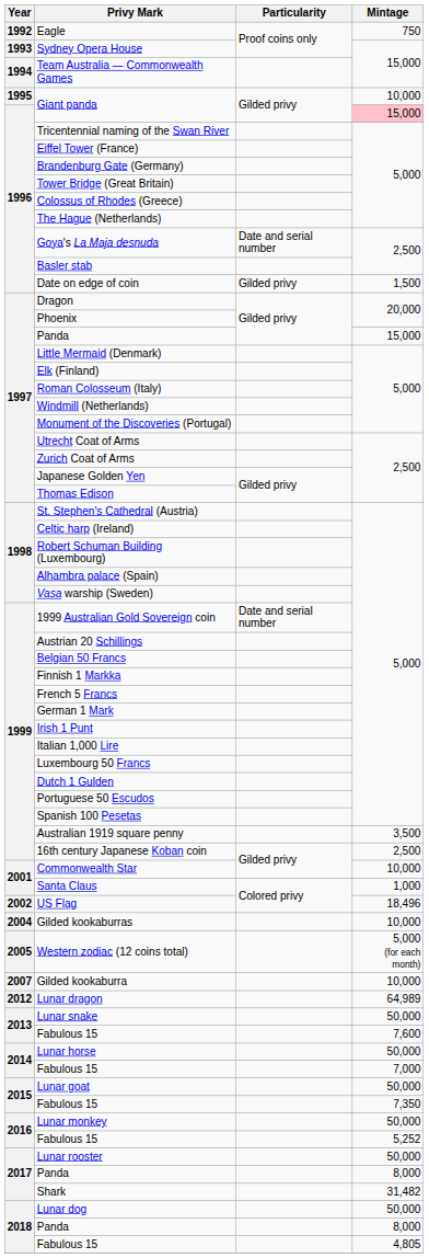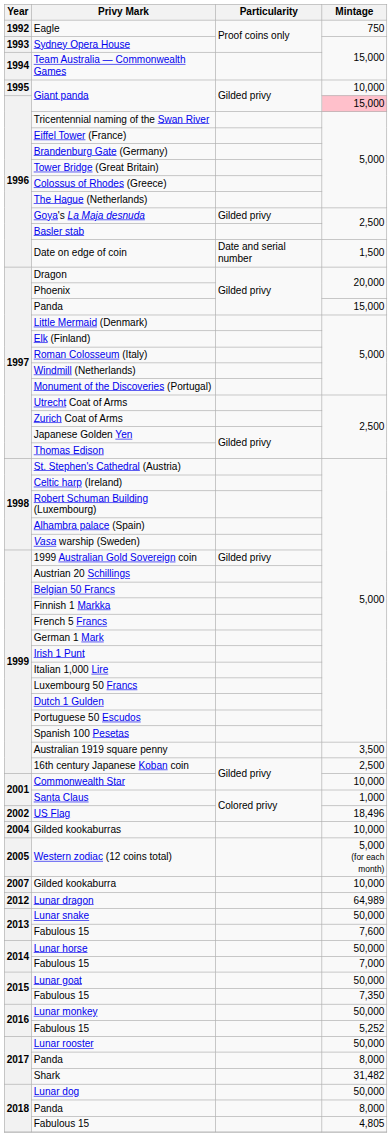Goya's La Maja desnuda | Particularity: Date and serial number -> Gilded privy
Date on edge of coin | Particularity: Gilded privy -> Date and serial number
1999 Australian Gold Sovereign coin | Particularity: Date and serial number -> Gilded privy
